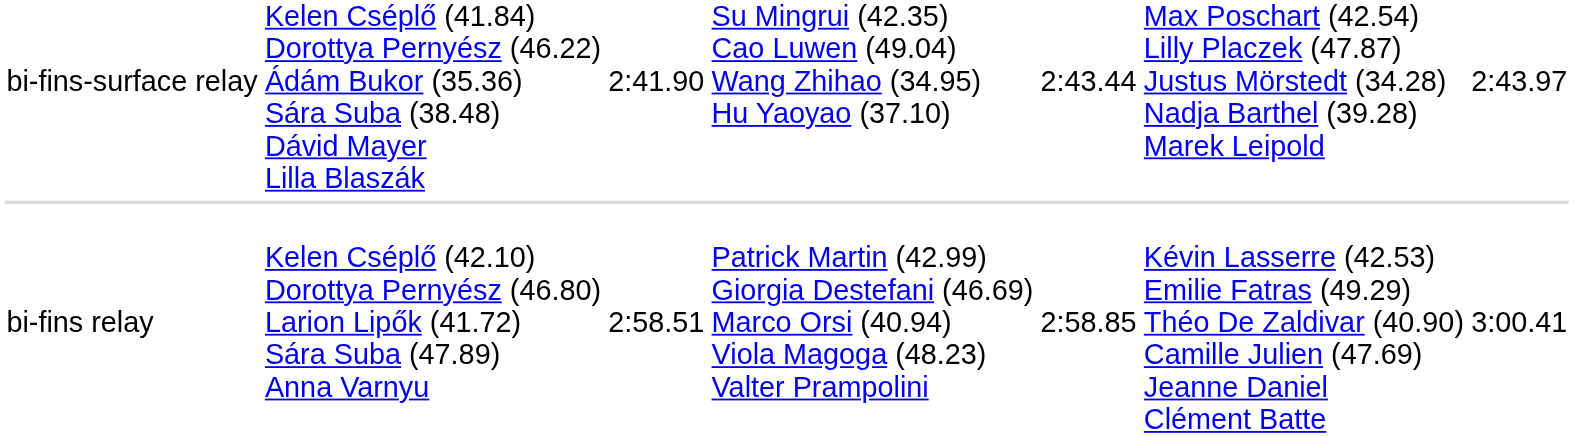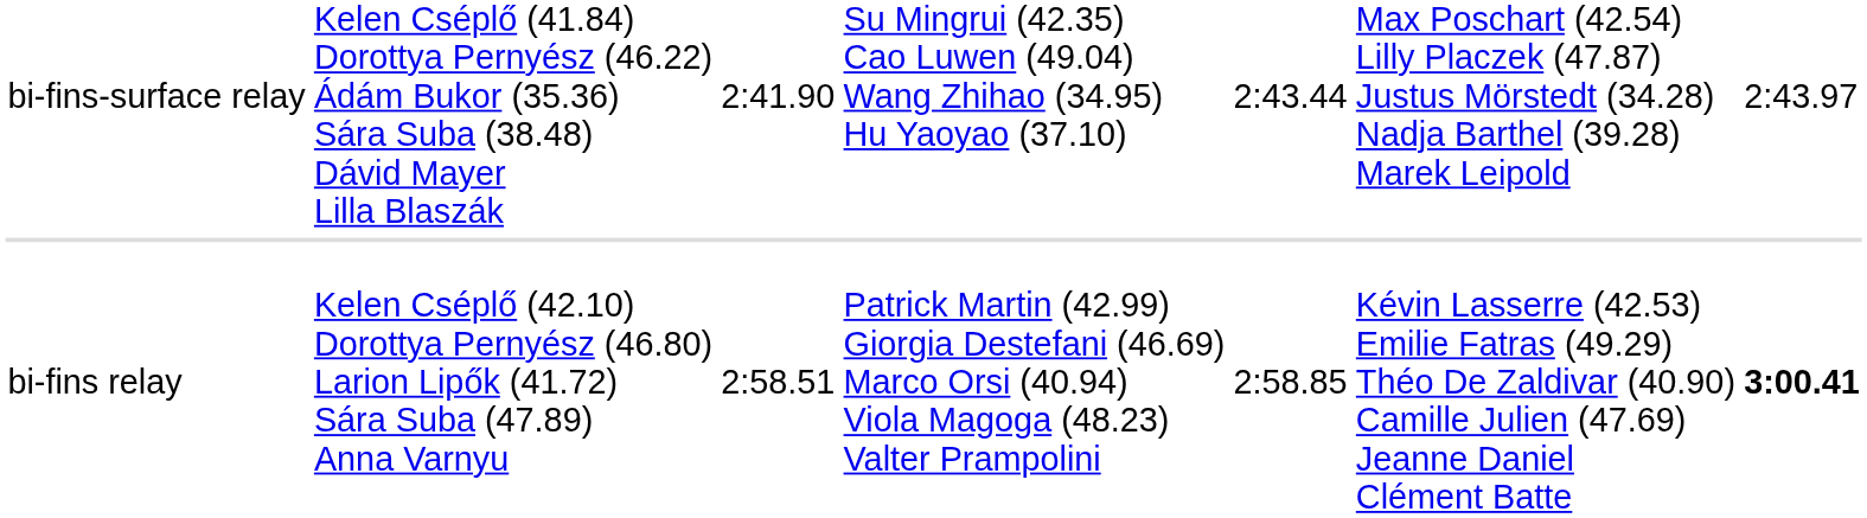bi-fins relay | column 7: normal -> bold
